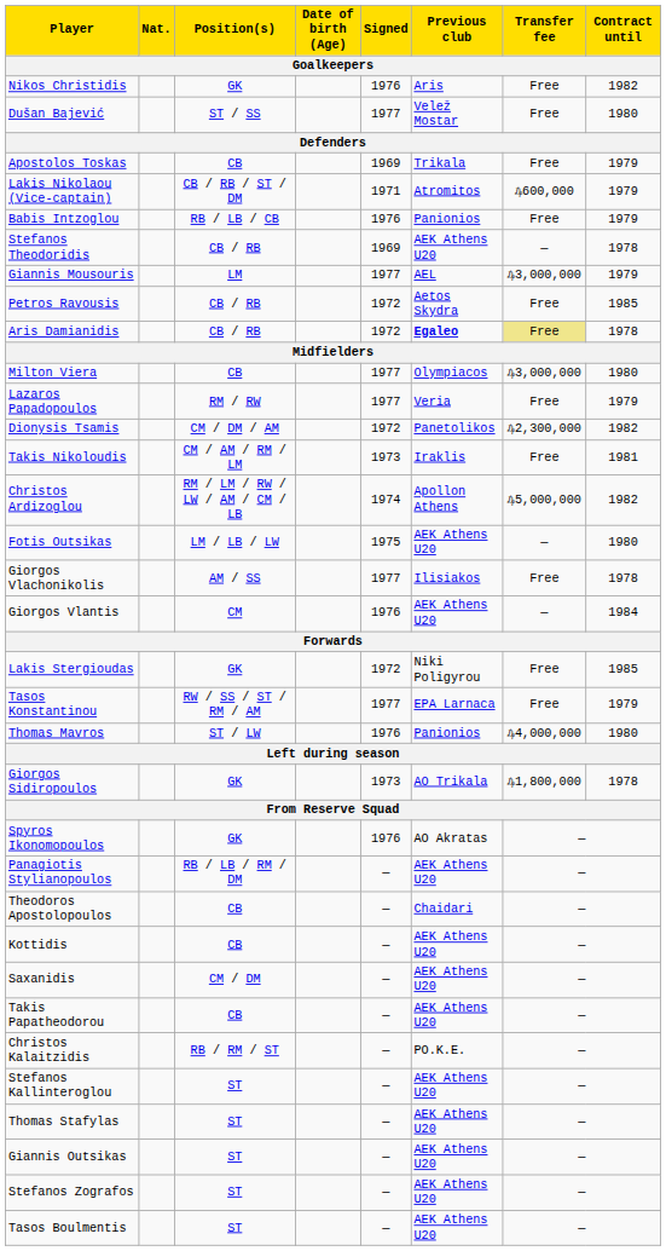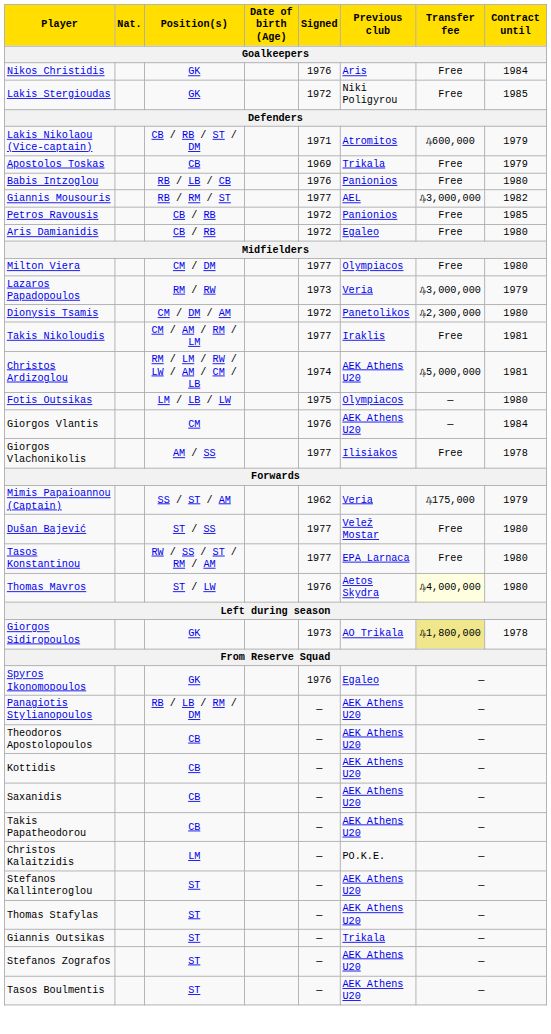Nikos Christidis | Contract until: 1982 -> 1984
rows swapped: Lakis Stergioudas <-> Dušan Bajević
rows swapped: Apostolos Toskas <-> Lakis Nikolaou (Vice-captain)
Babis Intzoglou | Contract until: 1979 -> 1980
- row: Stefanos Theodoridis | CB / RB | 1969 | AEK Athens U20 | — | 1978
Giannis Mousouris | Position(s): LM -> RB / RM / ST
Giannis Mousouris | Contract until: 1979 -> 1982
Petros Ravousis | Previous club: Aetos Skydra -> Panionios
Aris Damianidis | Previous club: bold -> normal
Aris Damianidis | Transfer fee: khaki background -> no background
Aris Damianidis | Contract until: 1978 -> 1980
Milton Viera | Position(s): CB -> CM / DM
Milton Viera | Transfer fee: ₯3,000,000 -> Free
Lazaros Papadopoulos | Signed: 1977 -> 1973
Lazaros Papadopoulos | Transfer fee: Free -> ₯3,000,000
Dionysis Tsamis | Contract until: 1982 -> 1980
Takis Nikoloudis | Signed: 1973 -> 1977
Christos Ardizoglou | Previous club: Apollon Athens -> AEK Athens U20
Christos Ardizoglou | Contract until: 1982 -> 1981
Fotis Outsikas | Previous club: AEK Athens U20 -> Olympiacos
rows swapped: Giorgos Vlantis <-> Giorgos Vlachonikolis
+ row: Mimis Papaioannou (Captain) | SS / ST / AM | 1962 | Veria | ₯175,000 | 1979
Tasos Konstantinou | Contract until: 1979 -> 1980
Thomas Mavros | Previous club: Panionios -> Aetos Skydra
Thomas Mavros | Transfer fee: no background -> lightyellow background
Giorgos Sidiropoulos | Transfer fee: no background -> khaki background
Spyros Ikonomopoulos | Previous club: AO Akratas -> Egaleo
Theodoros Apostolopoulos | Previous club: Chaidari -> AEK Athens U20
Saxanidis | Position(s): CM / DM -> CB
Christos Kalaitzidis | Position(s): RB / RM / ST -> LM
Giannis Outsikas | Previous club: AEK Athens U20 -> Trikala
